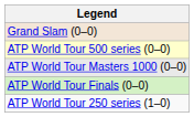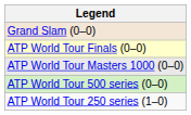row 3 | column 1: ATP World Tour 500 series (0–0) -> ATP World Tour Finals (0–0)
row 5 | column 1: ATP World Tour Finals (0–0) -> ATP World Tour 500 series (0–0)
